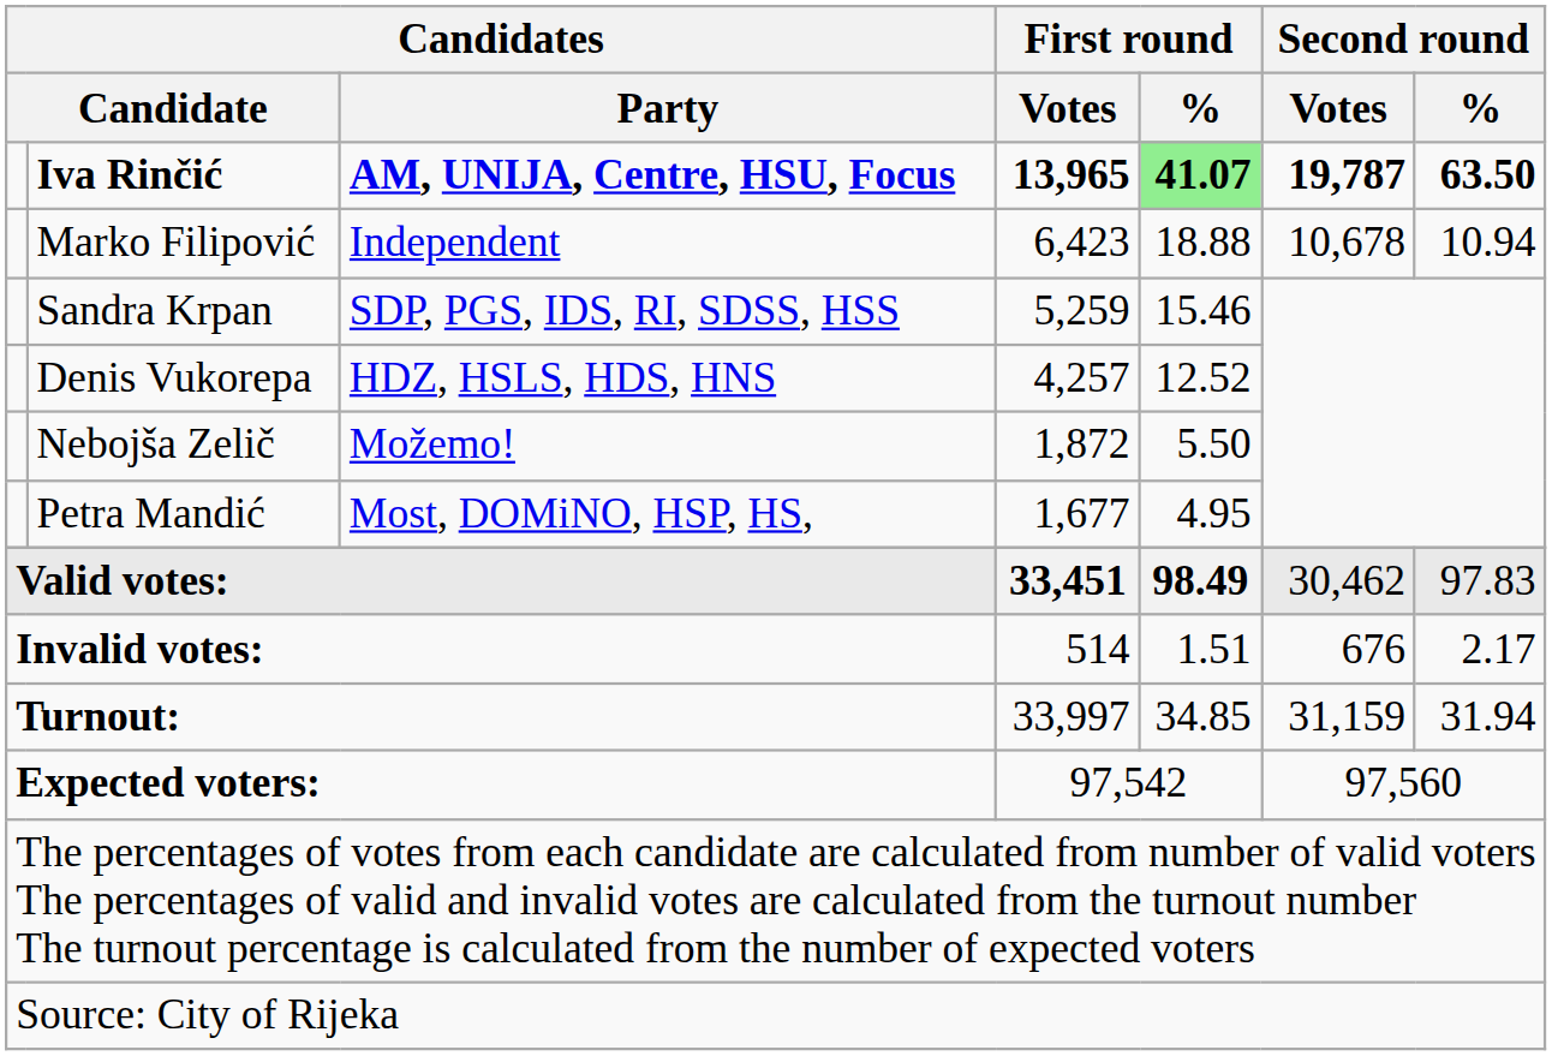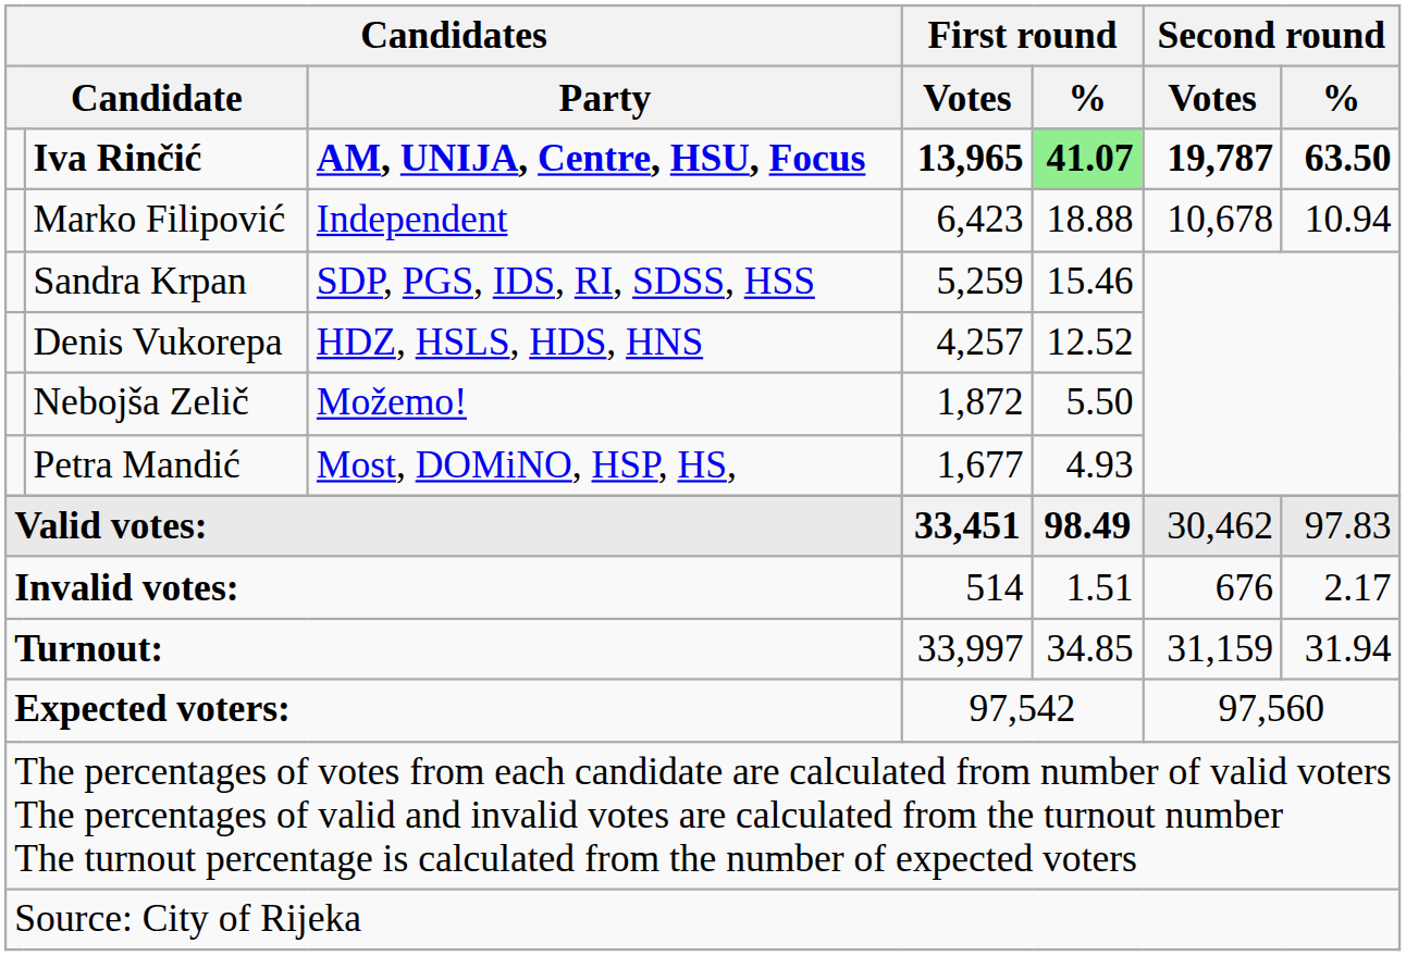Petra Mandić | First round / %: 4.95 -> 4.93
